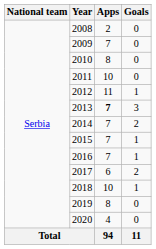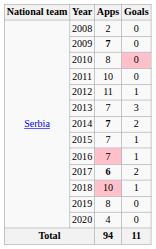2009 | Apps: normal -> bold
2010 | Goals: no background -> pink background
2013 | Apps: bold -> normal
2014 | Apps: normal -> bold
2016 | Apps: no background -> pink background
2017 | Apps: normal -> bold
2018 | Apps: no background -> pink background
